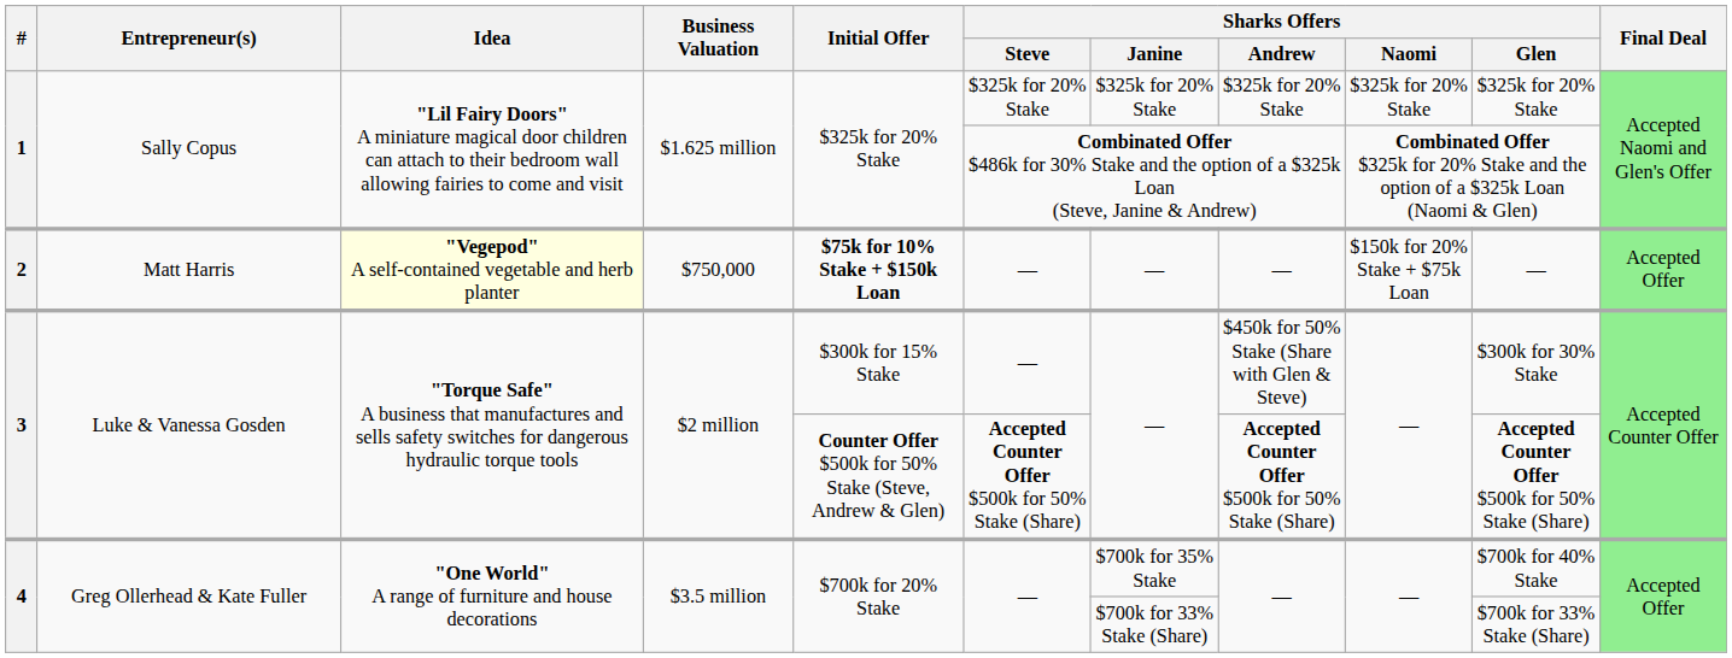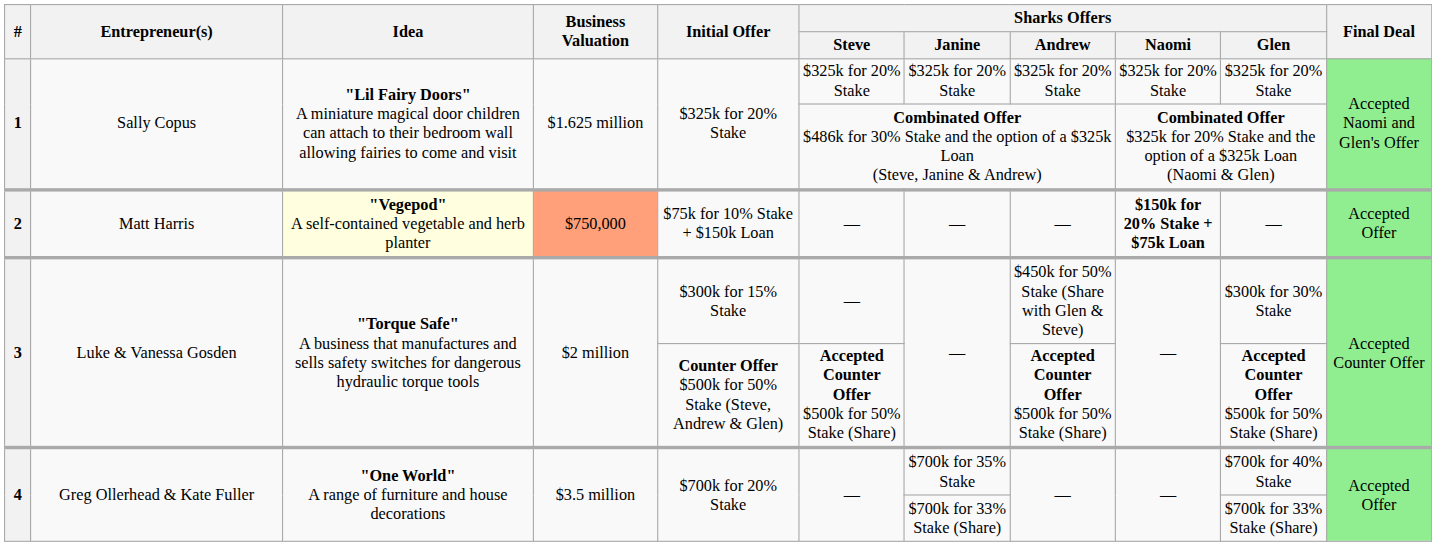2 | Business Valuation: no background -> lightsalmon background
2 | Initial Offer: bold -> normal
2 | Sharks Offers / Naomi: normal -> bold
